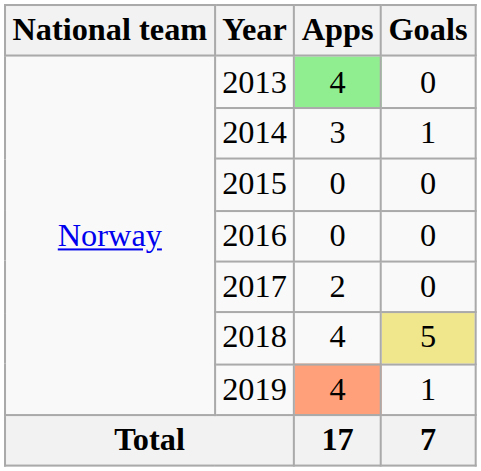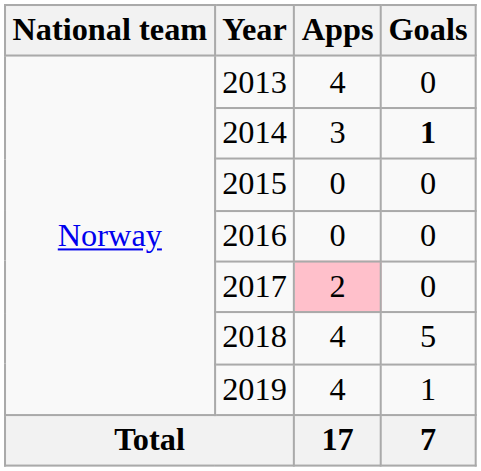2013 | Apps: lightgreen background -> no background
2014 | Goals: normal -> bold
2017 | Apps: no background -> pink background
2018 | Goals: khaki background -> no background
2019 | Apps: lightsalmon background -> no background
